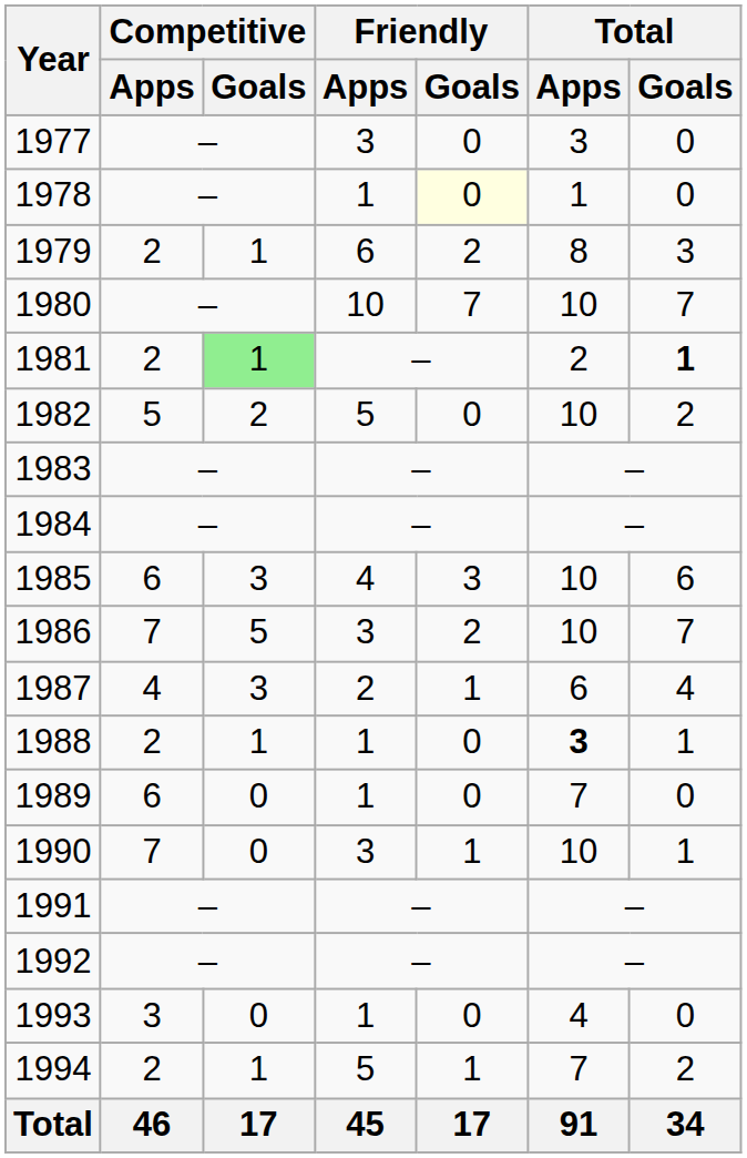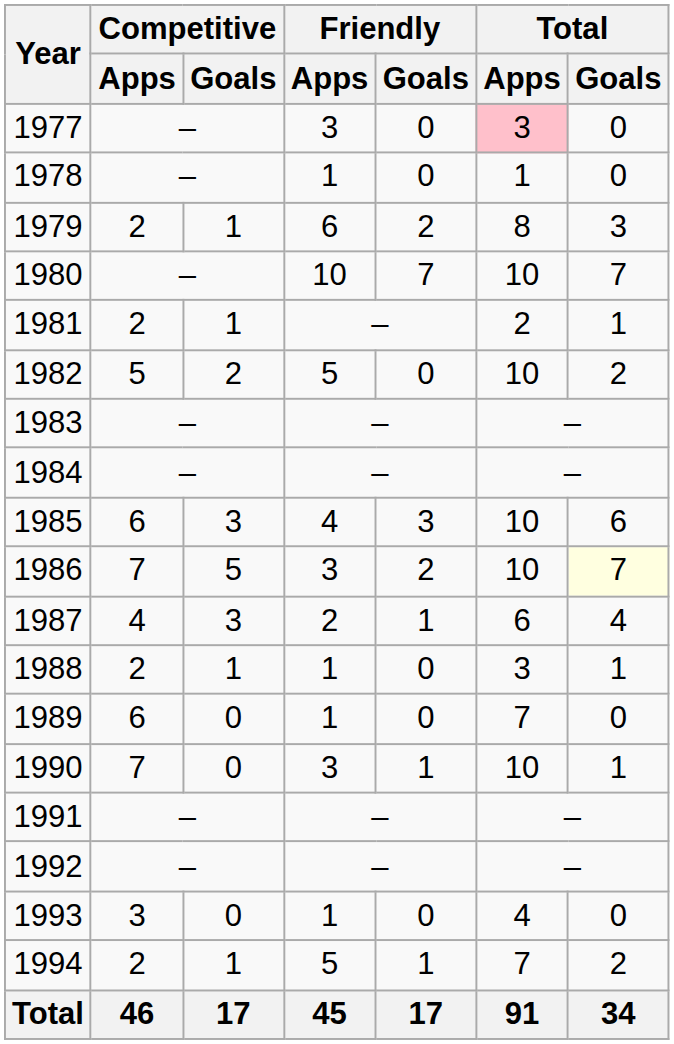1977 | Total / Apps: no background -> pink background
1978 | Friendly / Goals: lightyellow background -> no background
1981 | Competitive / Goals: lightgreen background -> no background
1981 | Total / Goals: bold -> normal
1986 | Total / Goals: no background -> lightyellow background
1988 | Total / Apps: bold -> normal
